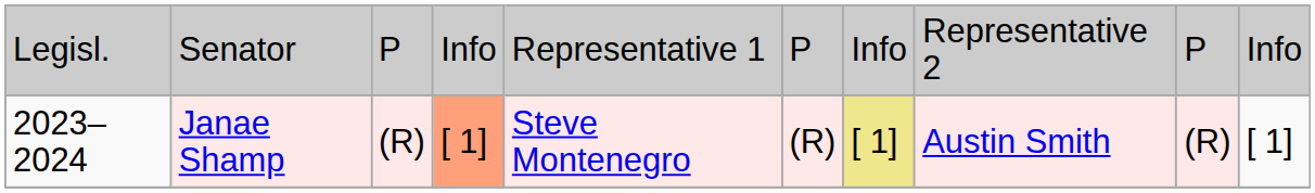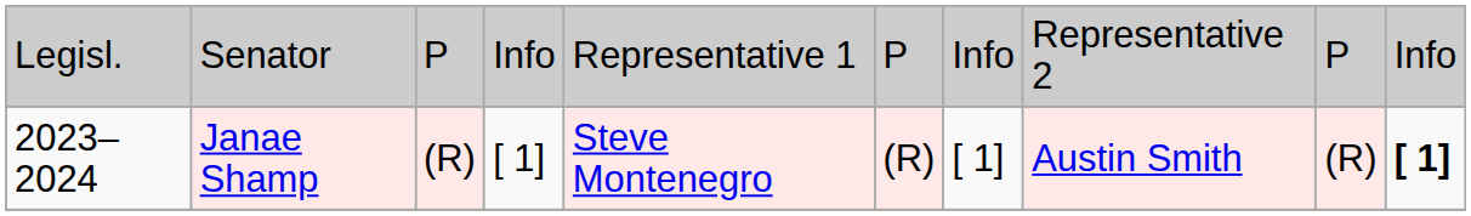Janae Shamp | column 4: lightsalmon background -> no background
Janae Shamp | column 7: khaki background -> no background
Janae Shamp | column 10: normal -> bold
